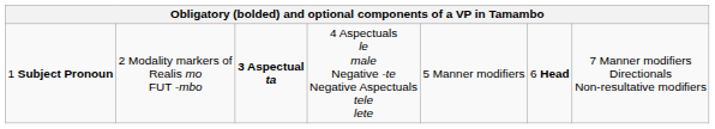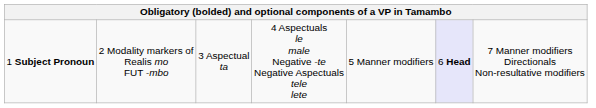1 Subject Pronoun | column 3: bold -> normal
1 Subject Pronoun | column 6: no background -> lavender background
